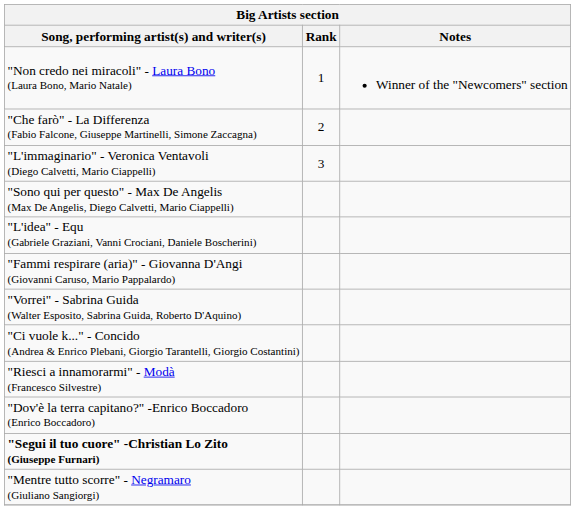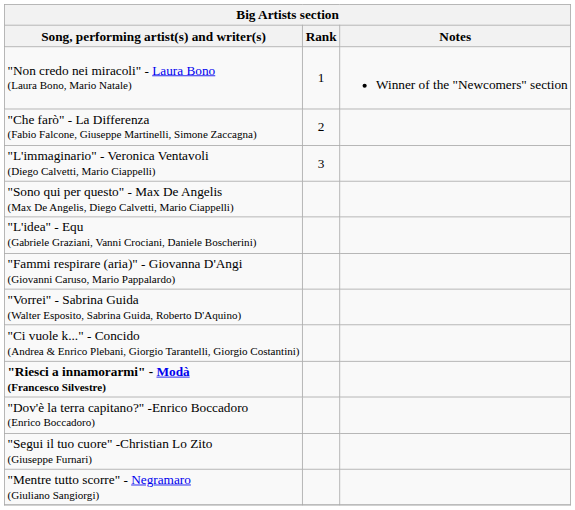"Riesci a innamorarmi" - Modà (Francesco Silvestre) | Song, performing artist(s) and writer(s): normal -> bold
"Segui il tuo cuore" -Christian Lo Zito (Giuseppe Furnari) | Song, performing artist(s) and writer(s): bold -> normal
